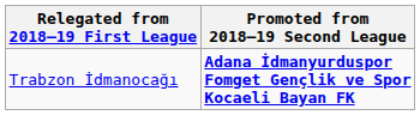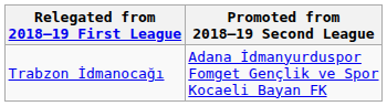Trabzon İdmanocağı | Promoted from 2018–19 Second League: bold -> normal
